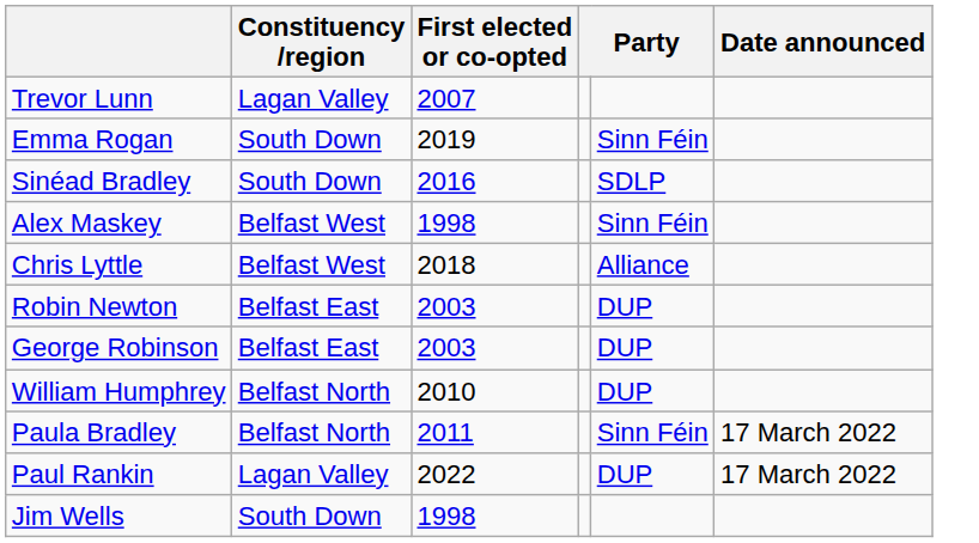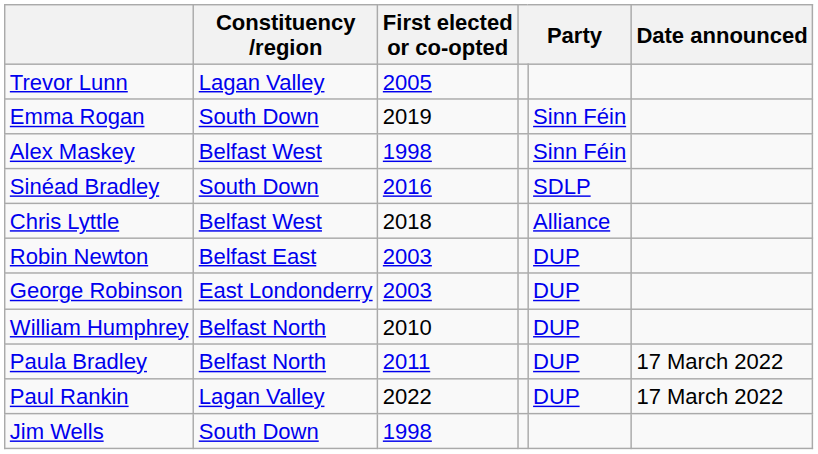Trevor Lunn | First elected or co-opted: 2007 -> 2005
rows swapped: Sinéad Bradley <-> Alex Maskey
George Robinson | Constituency /region: Belfast East -> East Londonderry
Paula Bradley | column 5: Sinn Féin -> DUP
